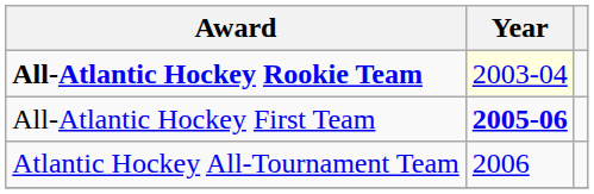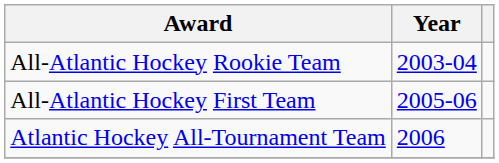row 2 | Award: bold -> normal
row 2 | Year: lightyellow background -> no background
row 3 | Year: bold -> normal
